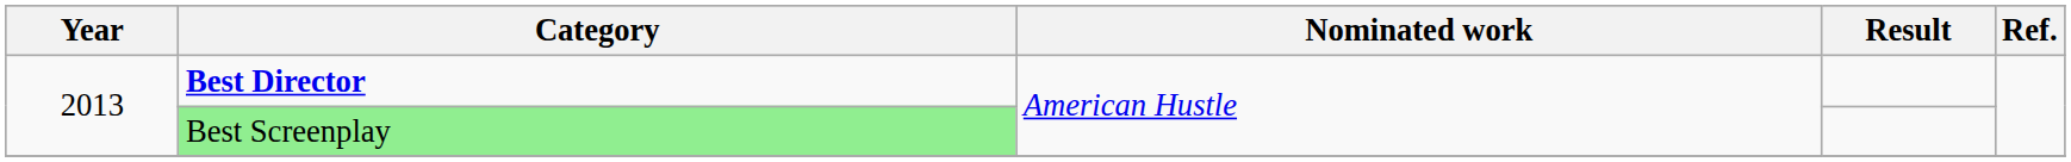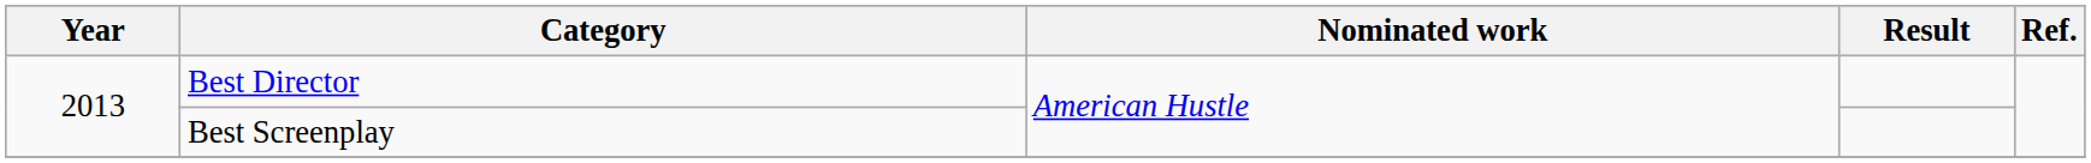Best Director | Category: bold -> normal
Best Screenplay | Category: lightgreen background -> no background
